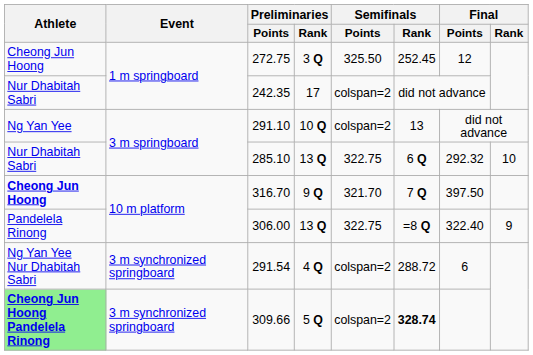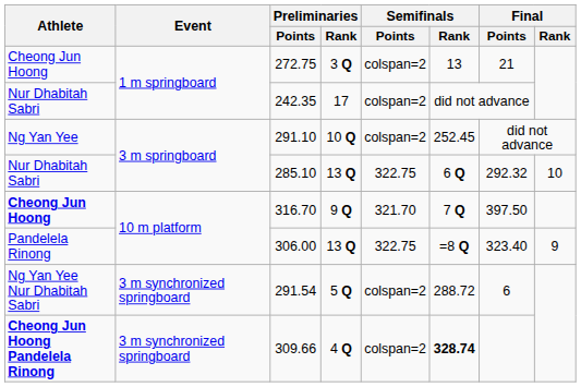272.75 | Semifinals / Points: 325.50 -> colspan=2
272.75 | Semifinals / Rank: 252.45 -> 13
272.75 | Final / Points: 12 -> 21
291.10 | Semifinals / Rank: 13 -> 252.45
306.00 | Final / Points: 322.40 -> 323.40
291.54 | Preliminaries / Rank: 4 Q -> 5 Q
309.66 | Athlete: lightgreen background -> no background
309.66 | Preliminaries / Rank: 5 Q -> 4 Q
